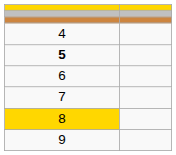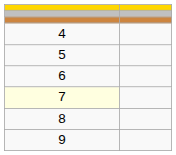row 5 | column 1: bold -> normal
row 7 | column 1: no background -> lightyellow background
row 8 | column 1: gold background -> no background
